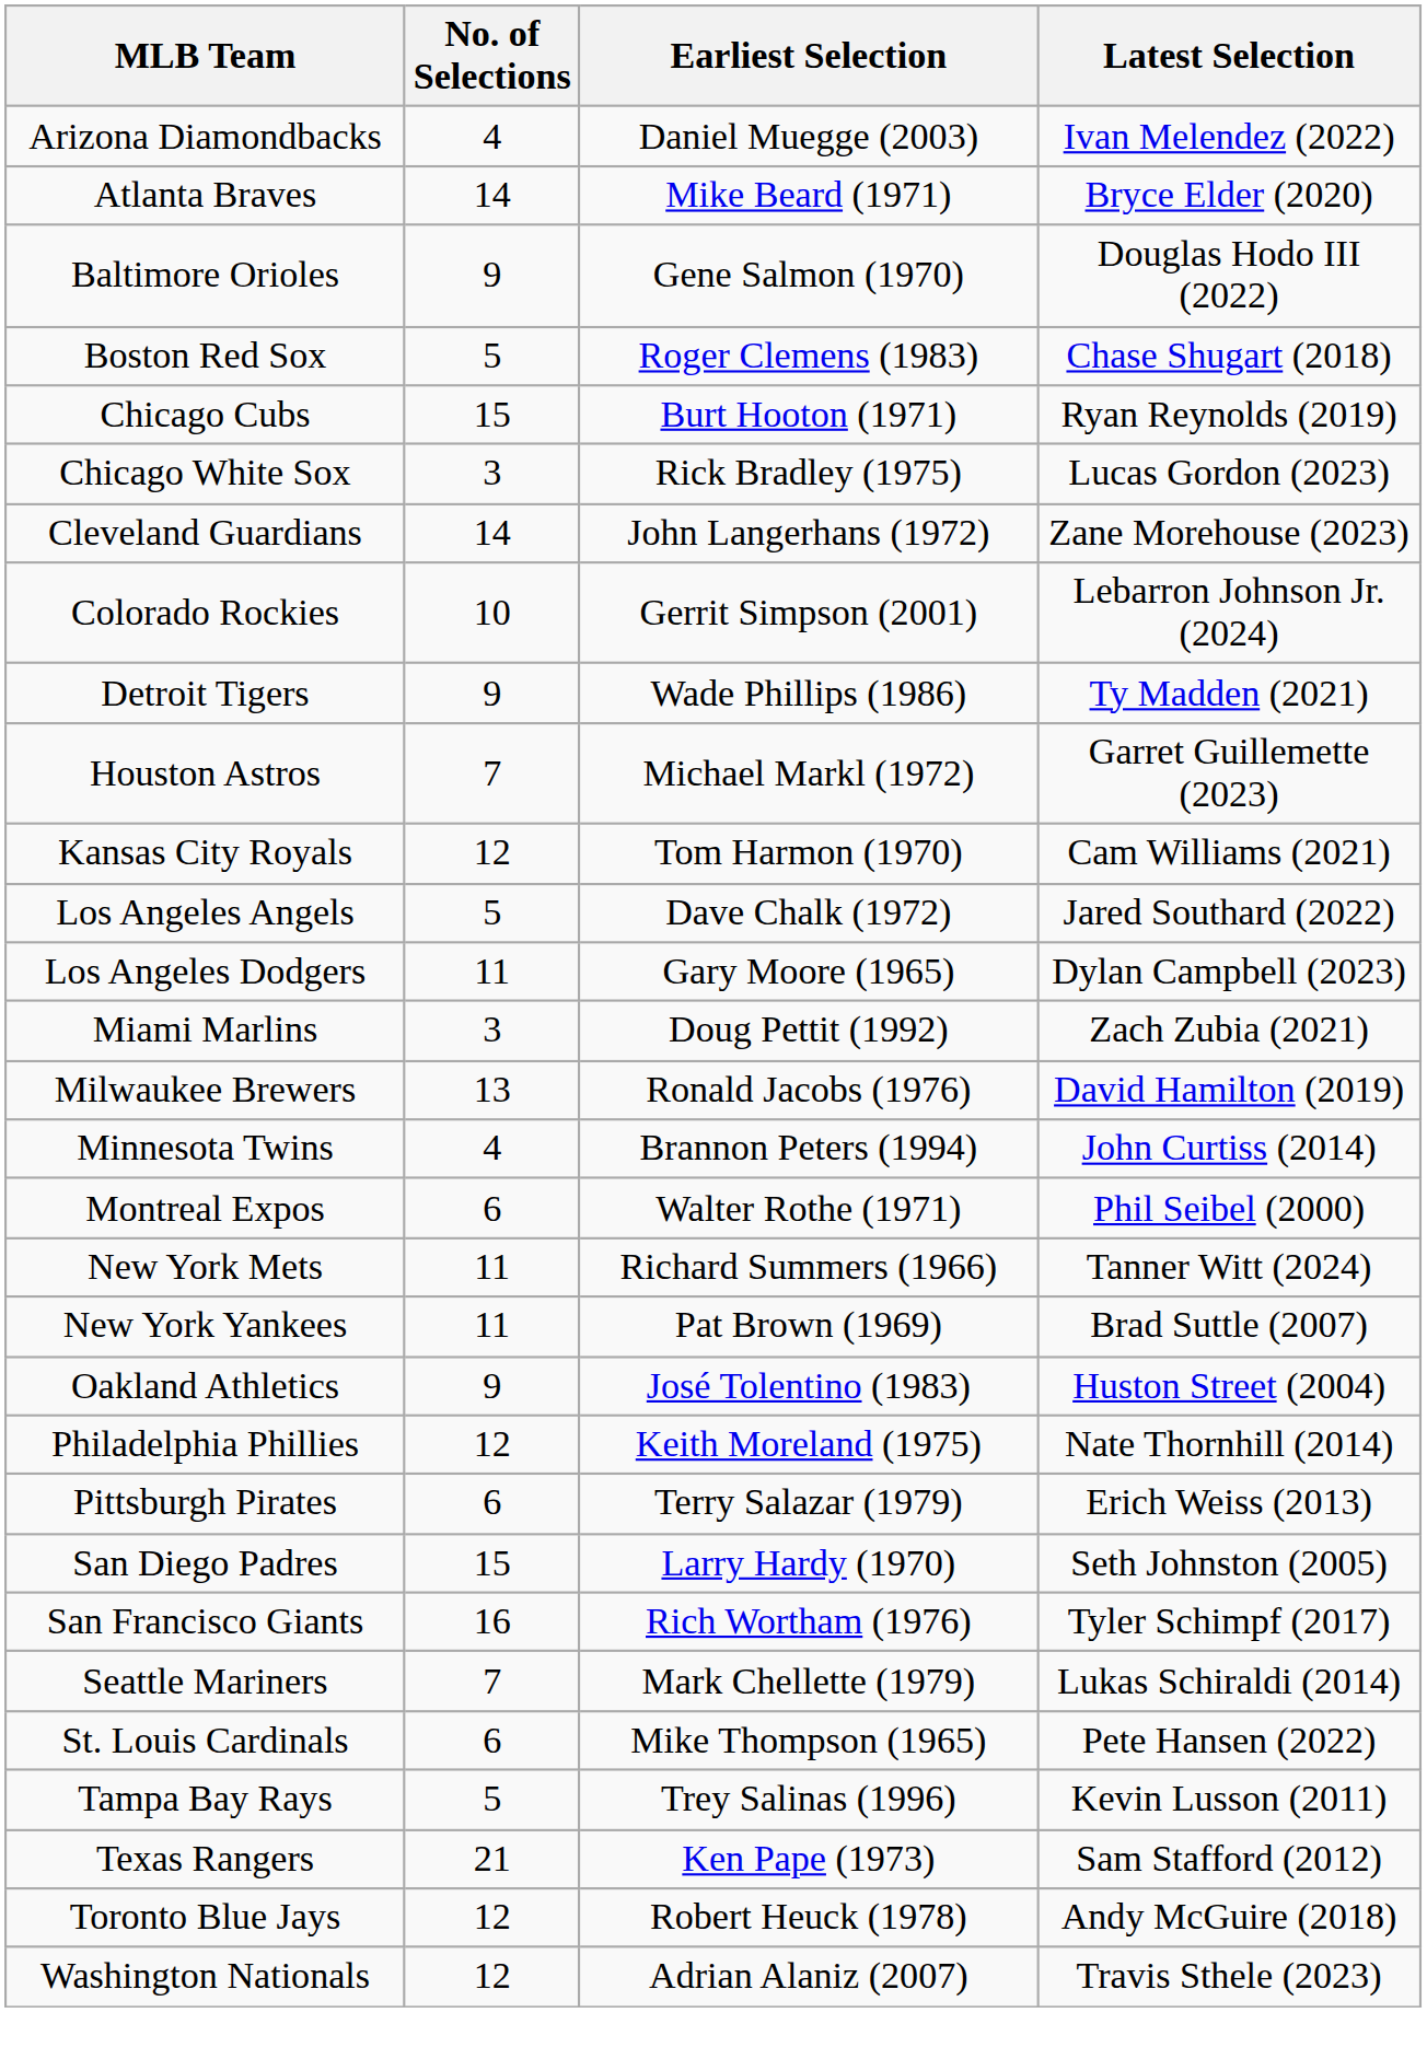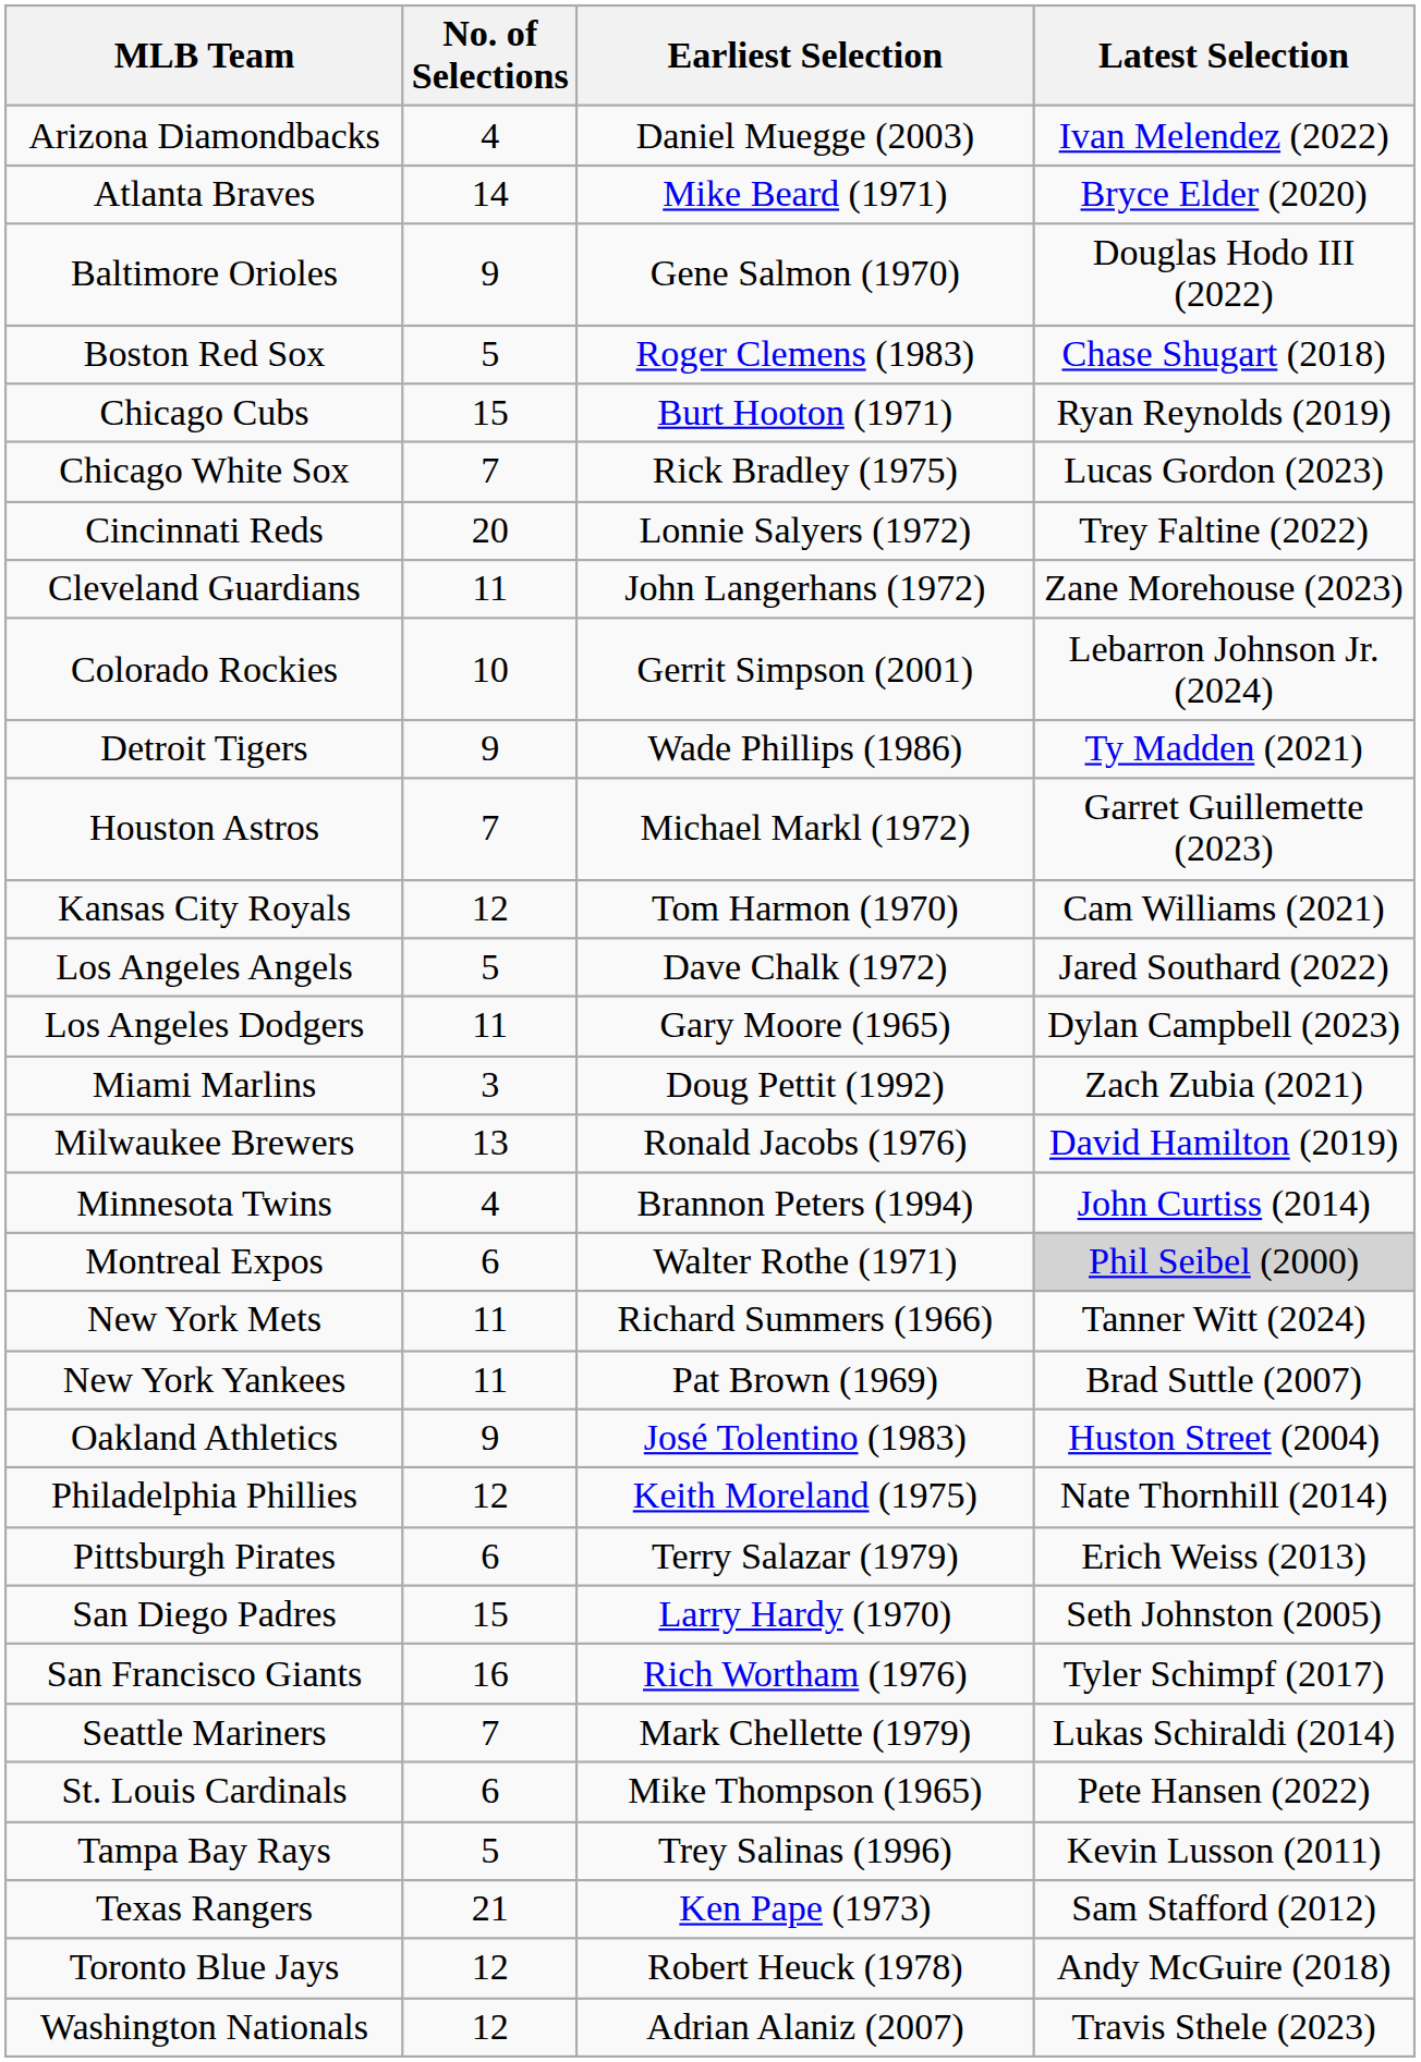Chicago White Sox | No. of Selections: 3 -> 7
+ row: Cincinnati Reds | 20 | Lonnie Salyers (1972) | Trey Faltine (2022)
Cleveland Guardians | No. of Selections: 14 -> 11
Montreal Expos | Latest Selection: no background -> lightgrey background
